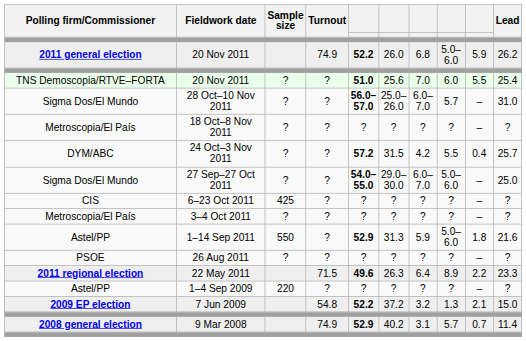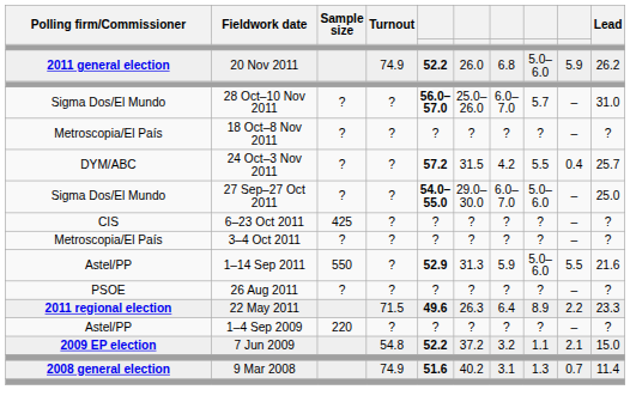- row: TNS Demoscopia/RTVE–FORTA | 20 Nov 2011 | ? | ? | 51.0 | 25.6 | 7.0 | 6.0 | 5.5 | 25.4
1–14 Sep 2011 | column 9: 1.8 -> 5.5
7 Jun 2009 | column 8: 1.3 -> 1.1
9 Mar 2008 | column 5: 52.9 -> 51.6
9 Mar 2008 | column 8: 5.7 -> 1.3
